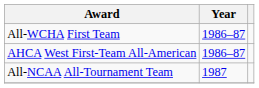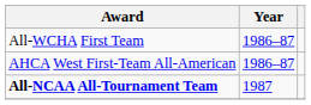row 4 | Award: normal -> bold
